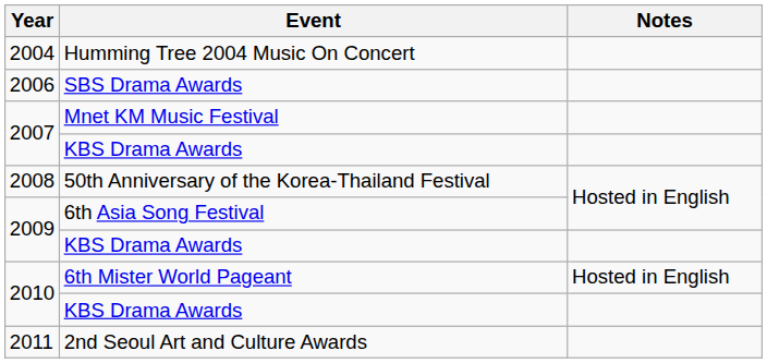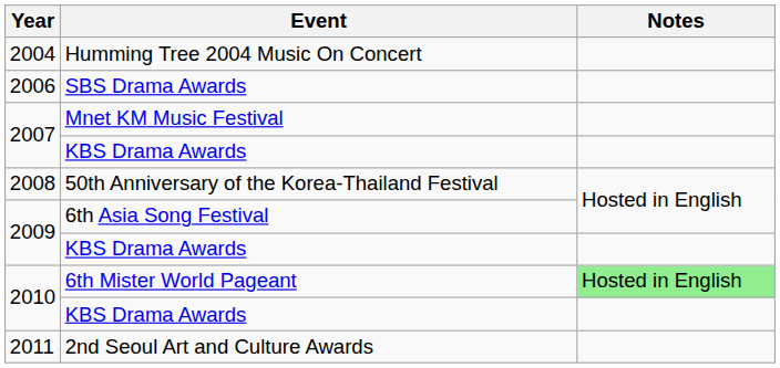6th Mister World Pageant | Notes: no background -> lightgreen background
